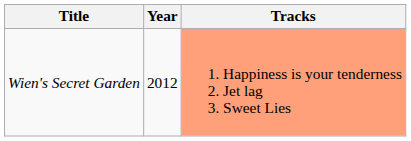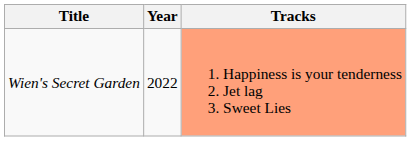Wien's Secret Garden | Year: 2012 -> 2022
